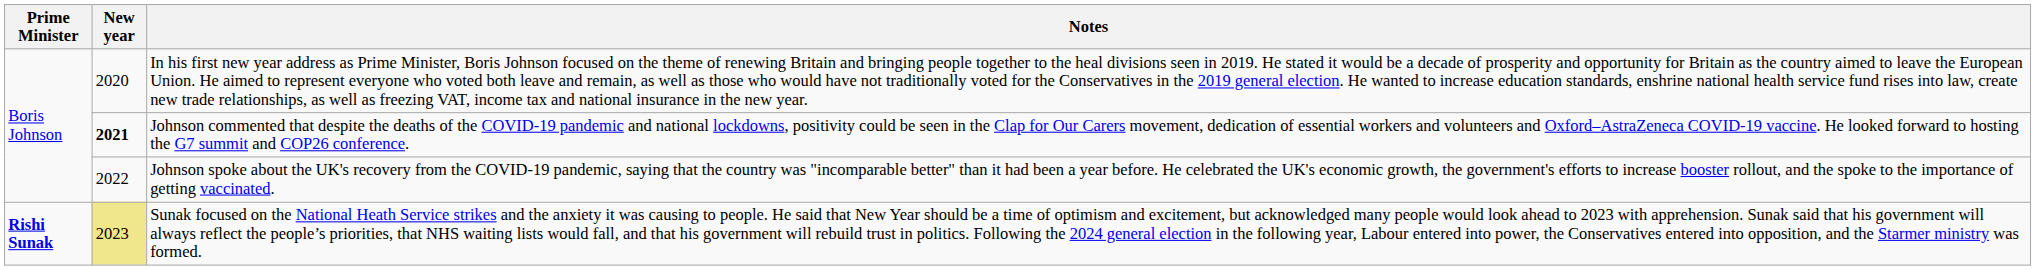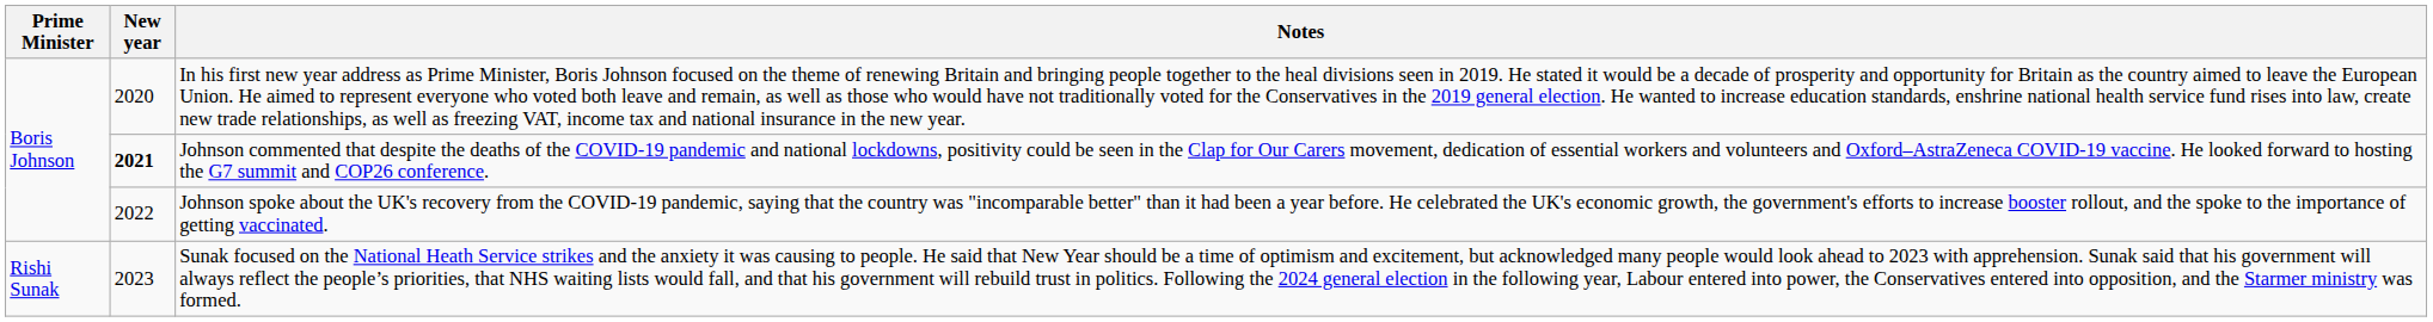row 5 | Prime Minister: bold -> normal
row 5 | New year: khaki background -> no background
